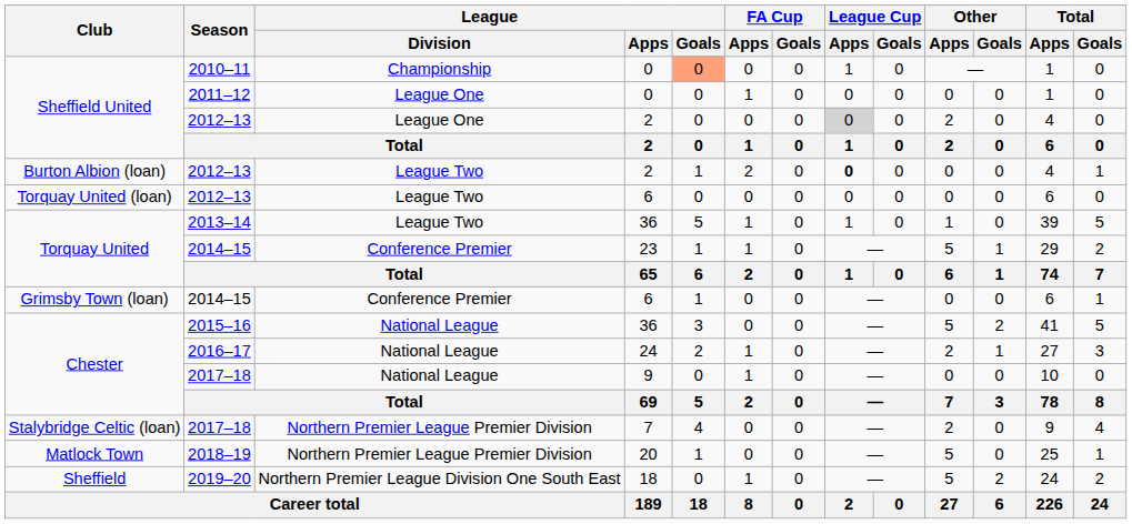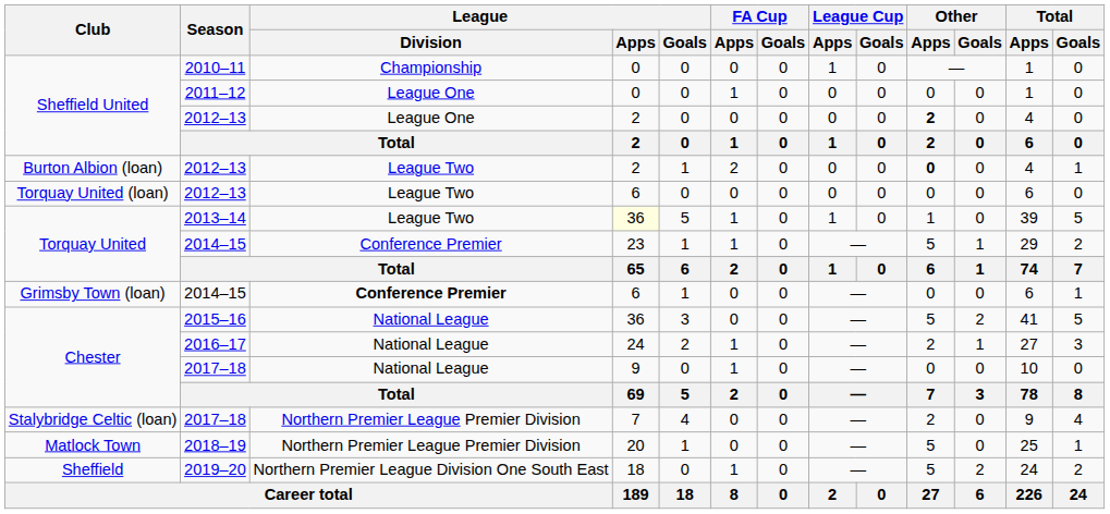2010–11 | League / Goals: lightsalmon background -> no background
Sheffield United / 2012–13 | League Cup / Apps: lightgrey background -> no background
Sheffield United / 2012–13 | Other / Apps: normal -> bold
Burton Albion (loan) / 2012–13 | League Cup / Apps: bold -> normal
Burton Albion (loan) / 2012–13 | Other / Apps: normal -> bold
2013–14 | League / Apps: no background -> lightyellow background
Grimsby Town (loan) / 2014–15 | League / Division: normal -> bold
